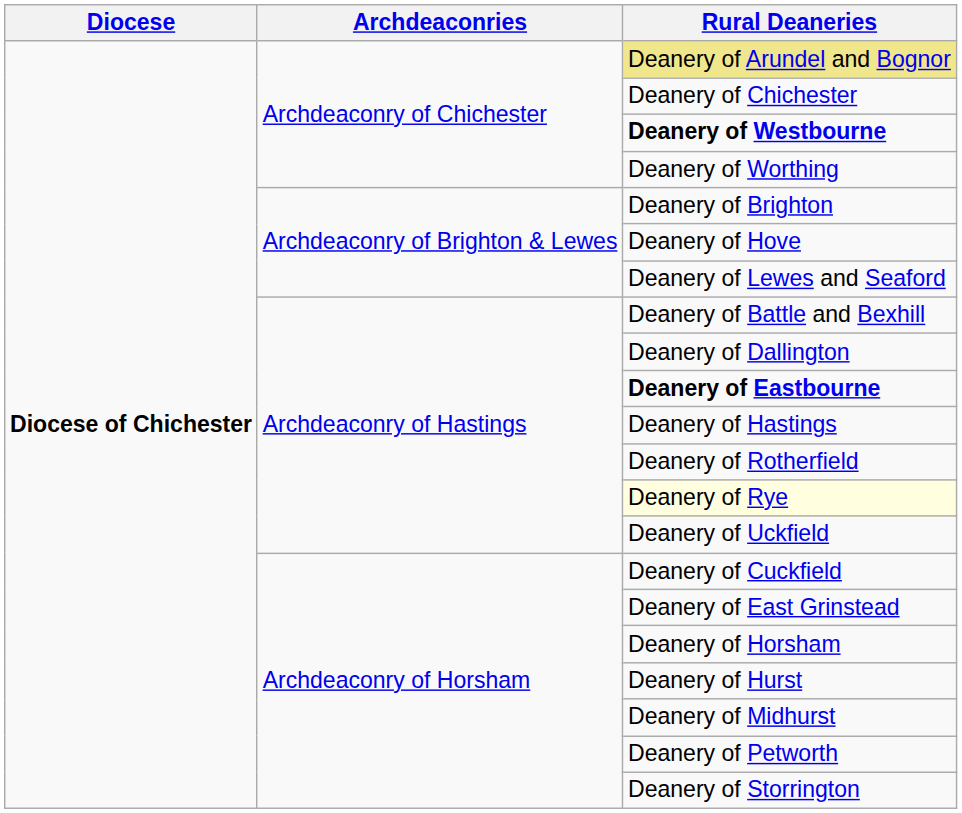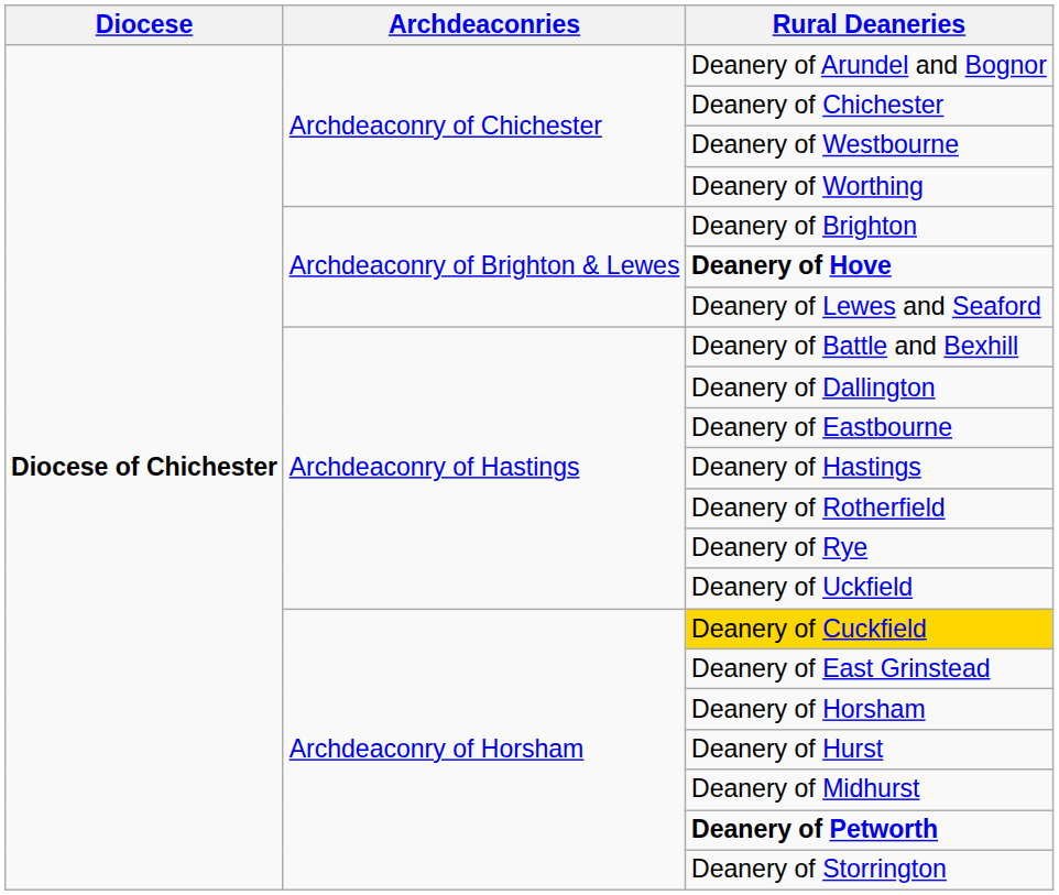Deanery of Arundel and Bognor | Rural Deaneries: khaki background -> no background
Deanery of Westbourne | Rural Deaneries: bold -> normal
Deanery of Hove | Rural Deaneries: normal -> bold
Deanery of Eastbourne | Rural Deaneries: bold -> normal
Deanery of Rye | Rural Deaneries: lightyellow background -> no background
Deanery of Cuckfield | Rural Deaneries: no background -> gold background
Deanery of Petworth | Rural Deaneries: normal -> bold
